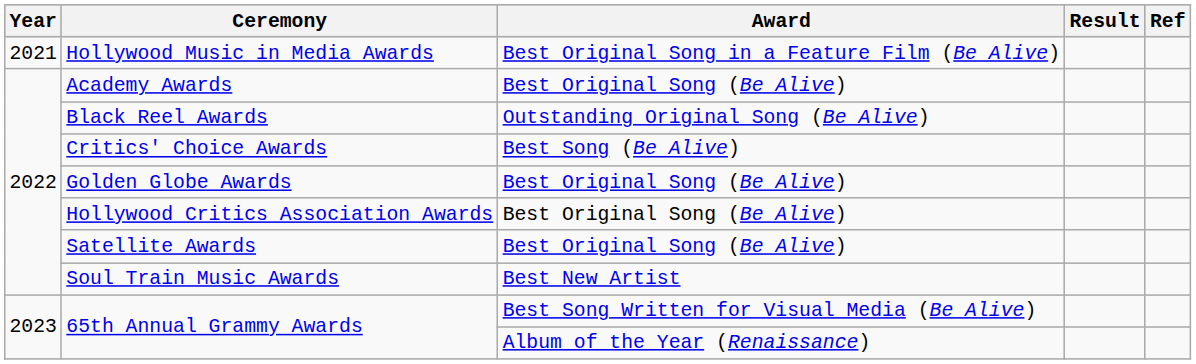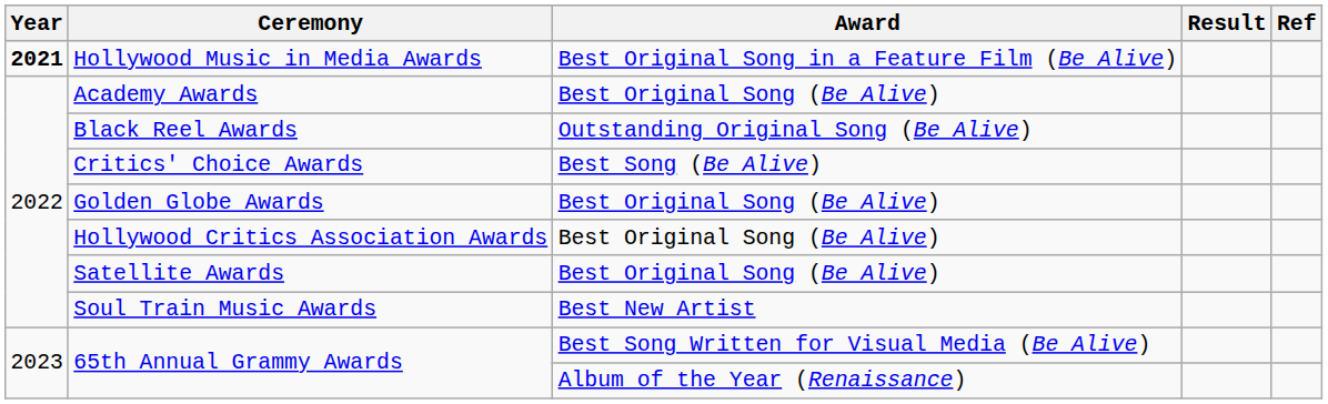Hollywood Music in Media Awards | Year: normal -> bold
